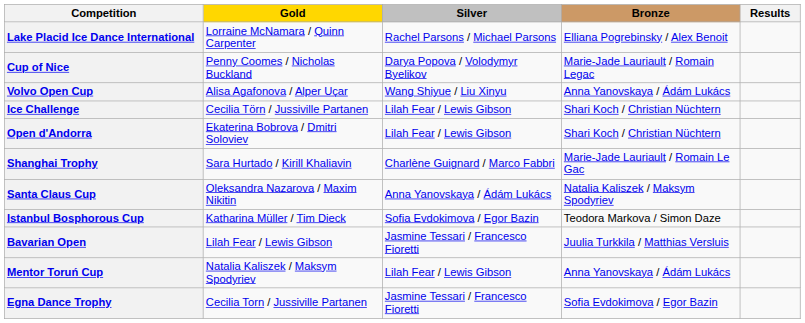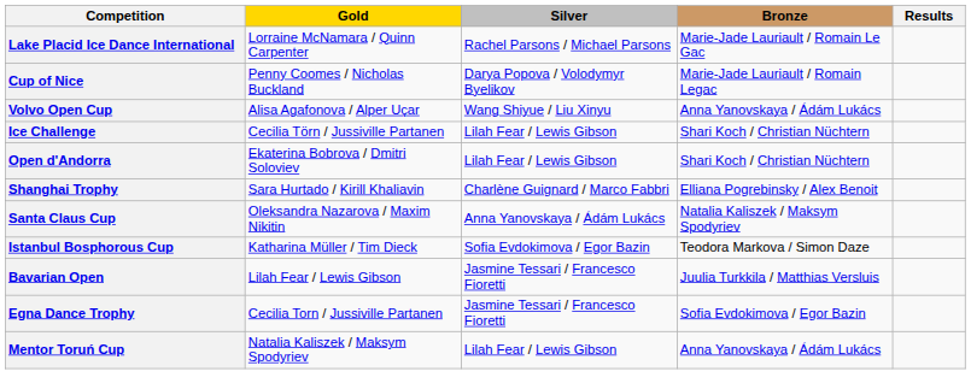Lake Placid Ice Dance International | Bronze: Elliana Pogrebinsky / Alex Benoit -> Marie-Jade Lauriault / Romain Le Gac
Shanghai Trophy | Bronze: Marie-Jade Lauriault / Romain Le Gac -> Elliana Pogrebinsky / Alex Benoit
rows swapped: Mentor Toruń Cup <-> Egna Dance Trophy
